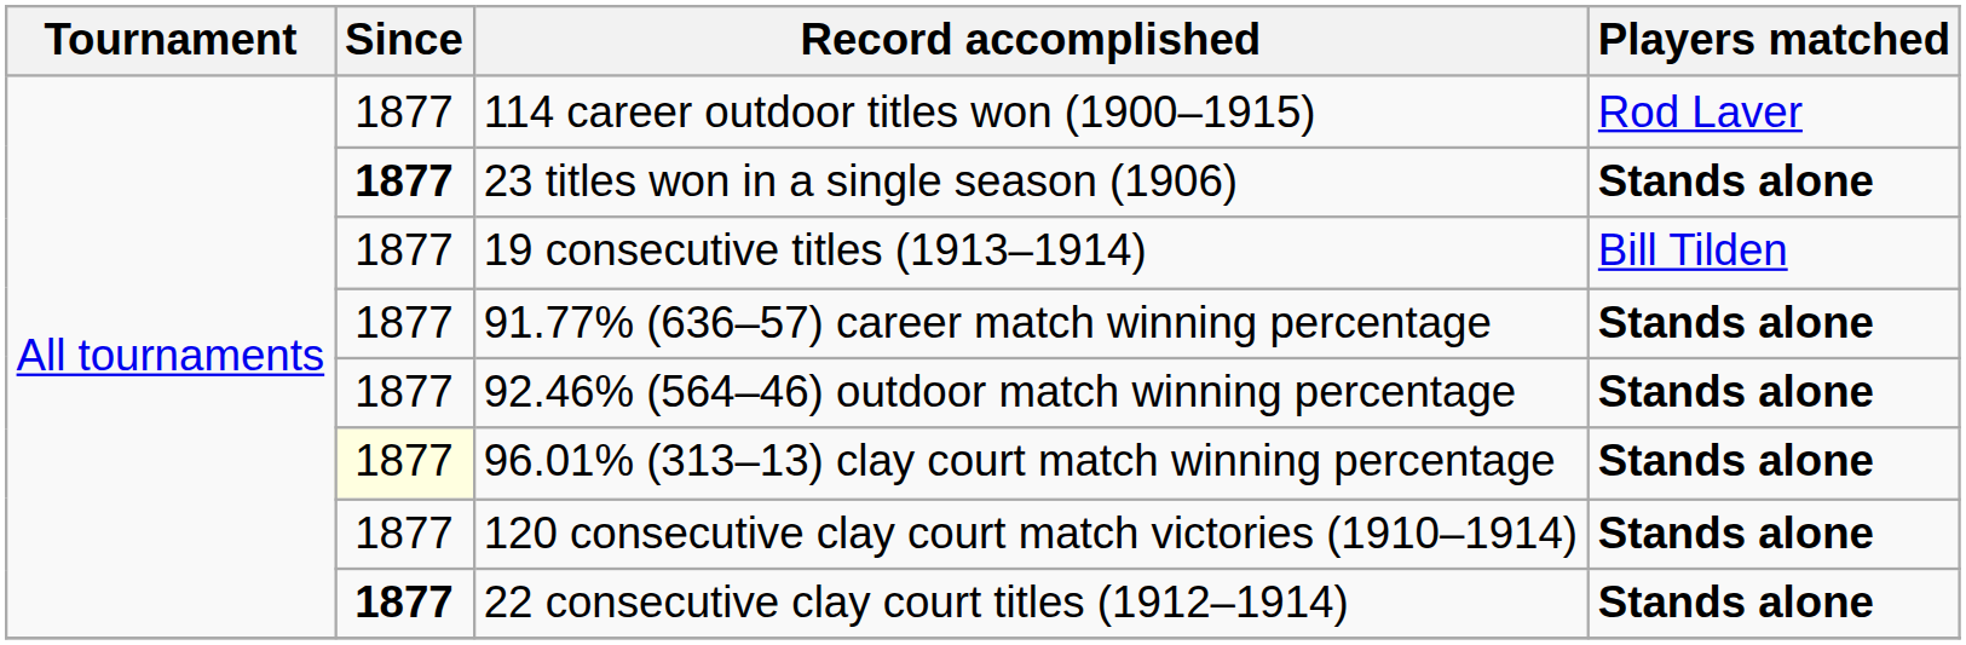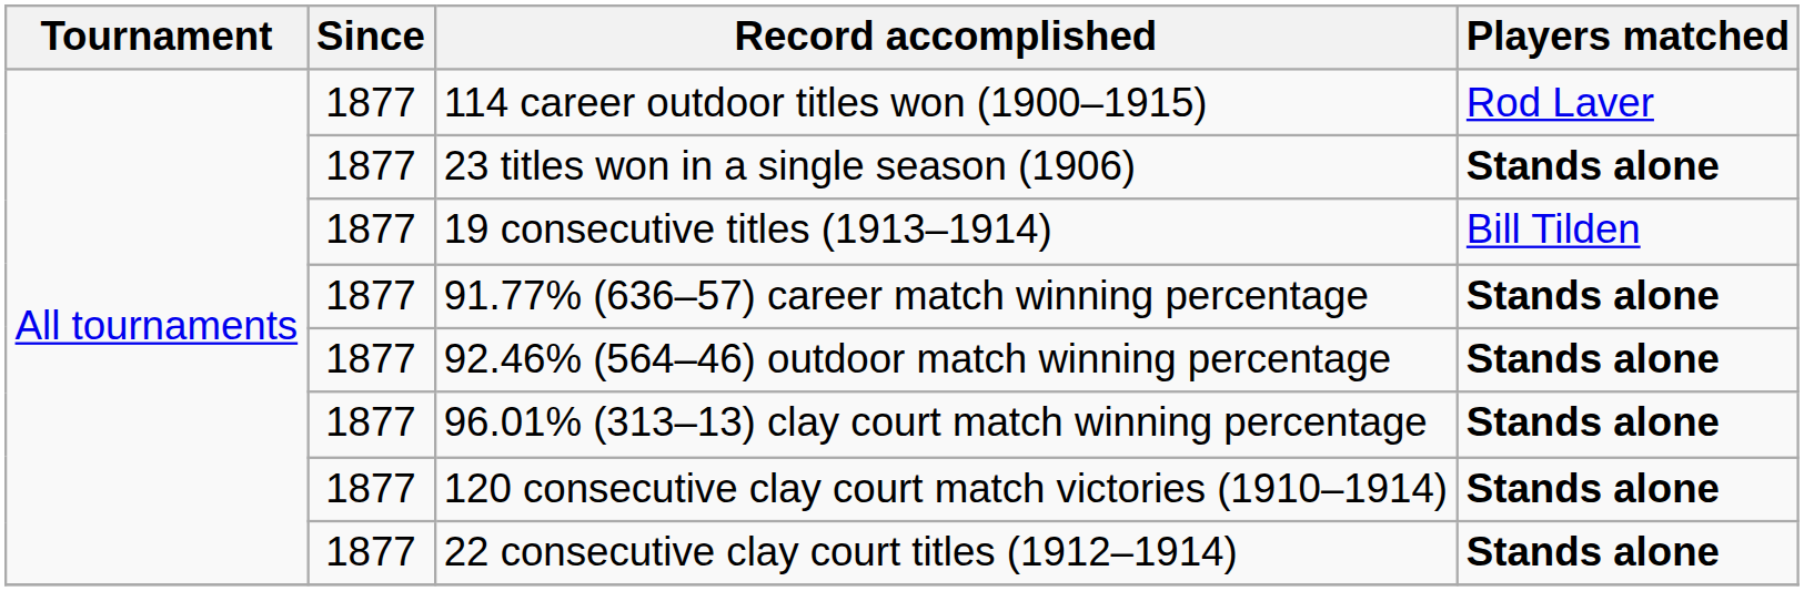row 3 | Since: bold -> normal
row 7 | Since: lightyellow background -> no background
row 9 | Since: bold -> normal
